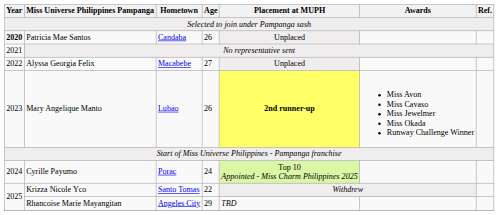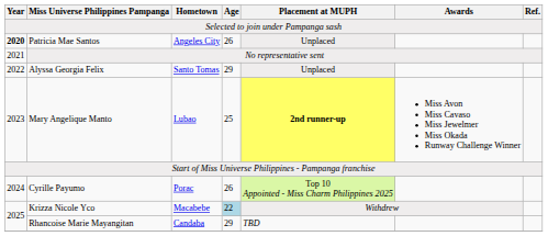Patricia Mae Santos | Hometown: Candaba -> Angeles City
Alyssa Georgia Felix | Hometown: Macabebe -> Santo Tomas
Alyssa Georgia Felix | Age: 27 -> 29
Mary Angelique Manto | Age: 26 -> 25
Cyrille Payumo | Age: 24 -> 26
Krizza Nicole Yco | Hometown: Santo Tomas -> Macabebe
Krizza Nicole Yco | Age: no background -> lightblue background
Rhancoise Marie Mayangitan | Hometown: Angeles City -> Candaba
